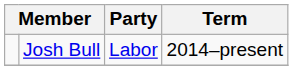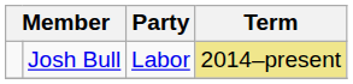Josh Bull | Term: no background -> khaki background
